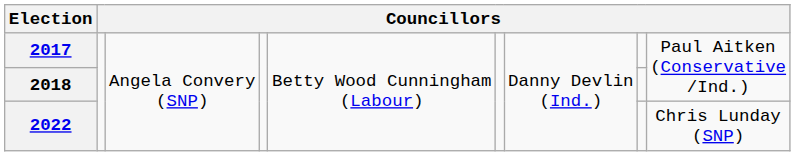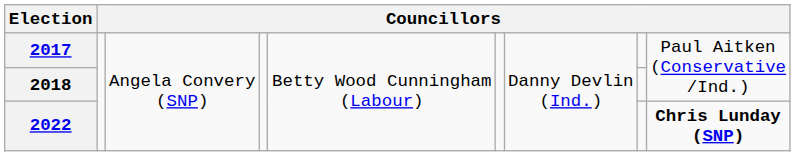2022 | column 9: normal -> bold
